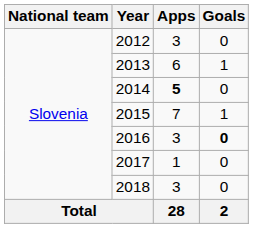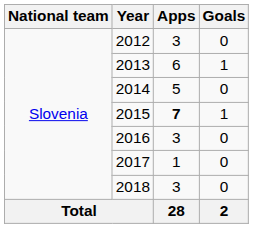2014 | Apps: bold -> normal
2015 | Apps: normal -> bold
2016 | Goals: bold -> normal
